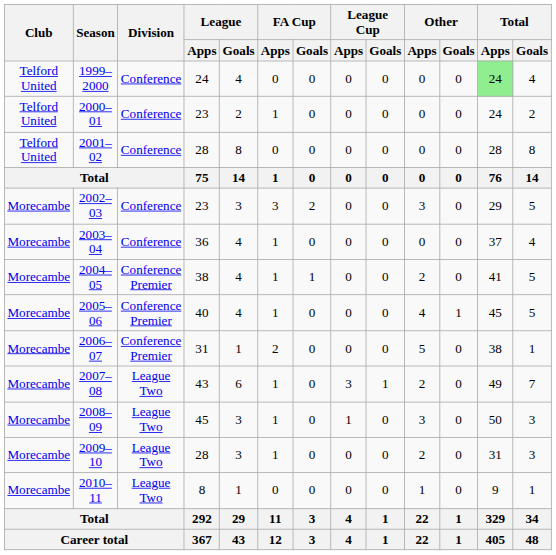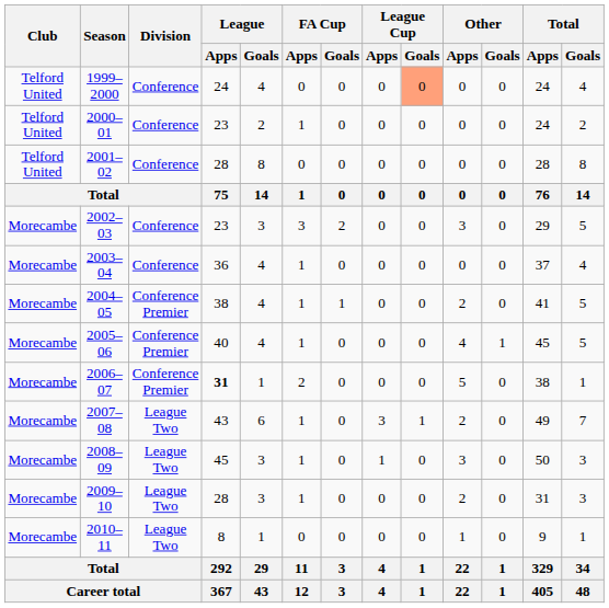1999–2000 | League Cup / Goals: no background -> lightsalmon background
1999–2000 | Total / Apps: lightgreen background -> no background
2006–07 | League / Apps: normal -> bold
